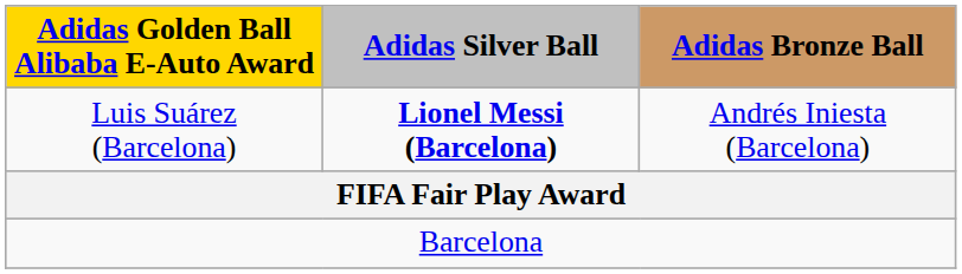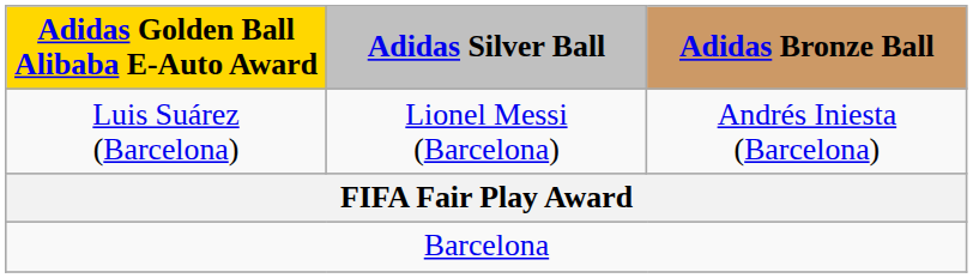Luis Suárez (Barcelona) | Adidas Silver Ball: bold -> normal
